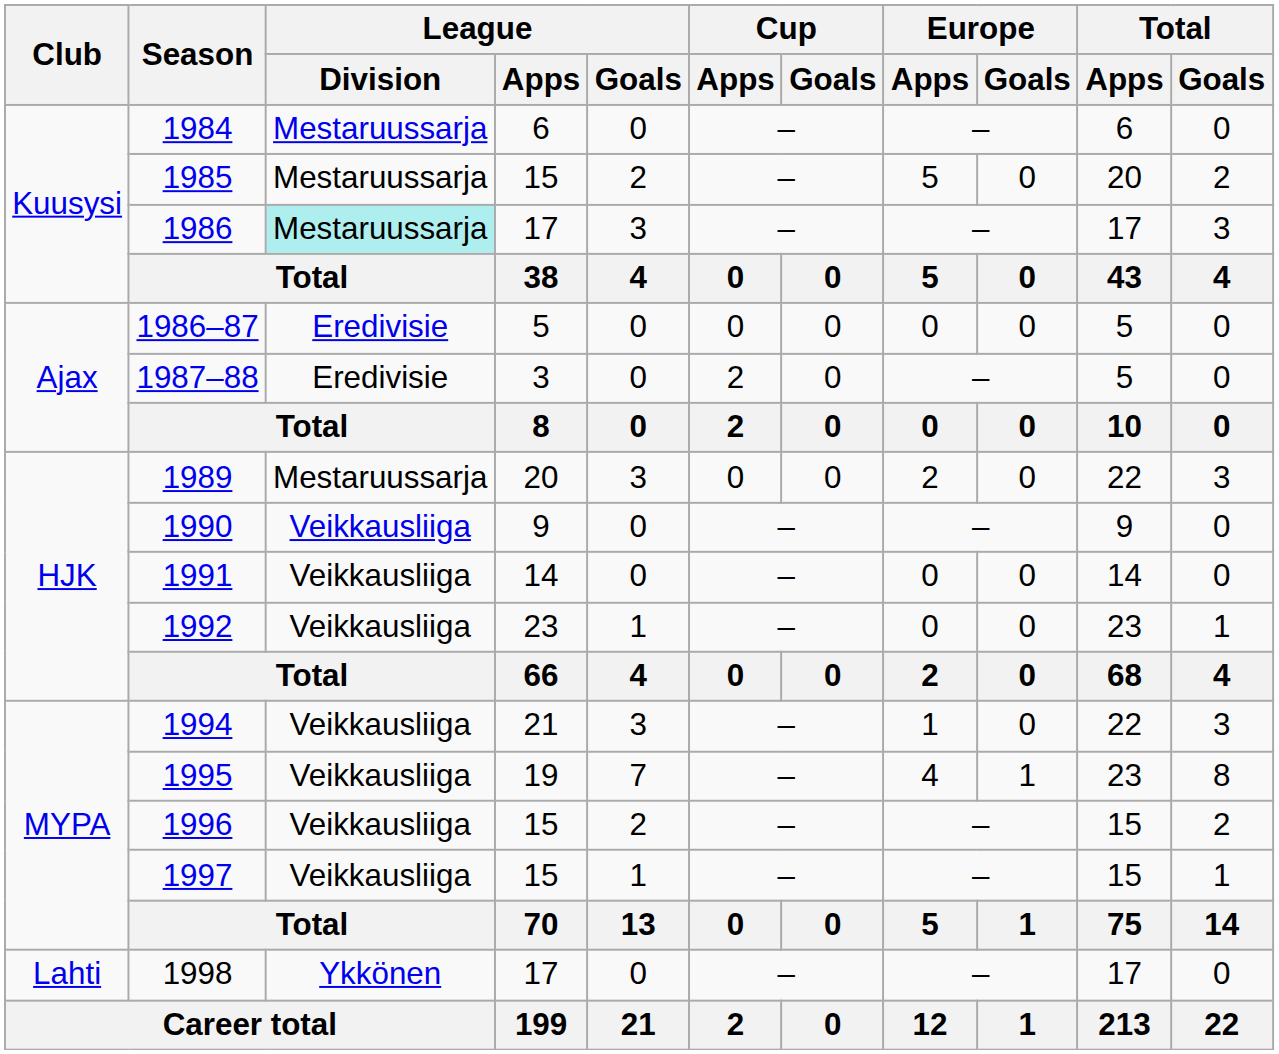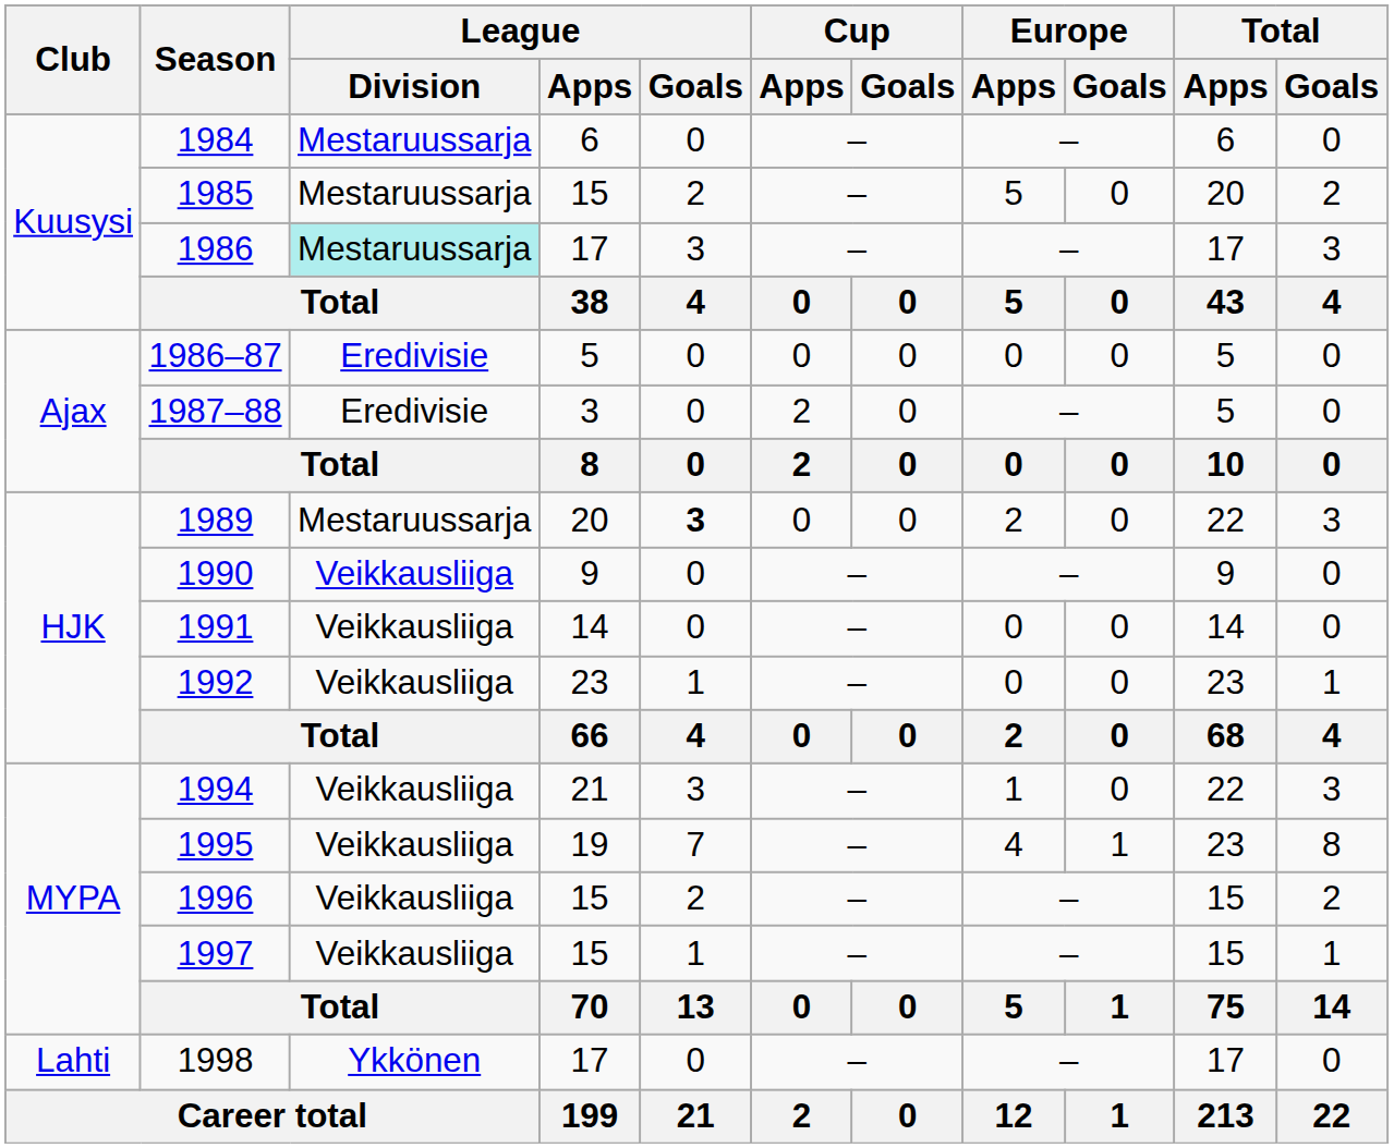1989 | League / Goals: normal -> bold
